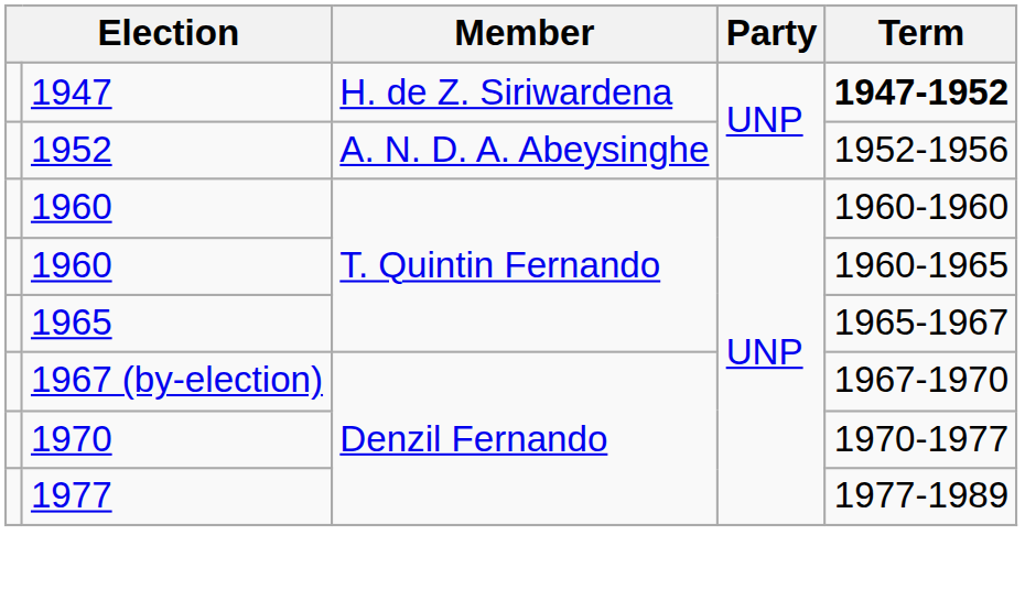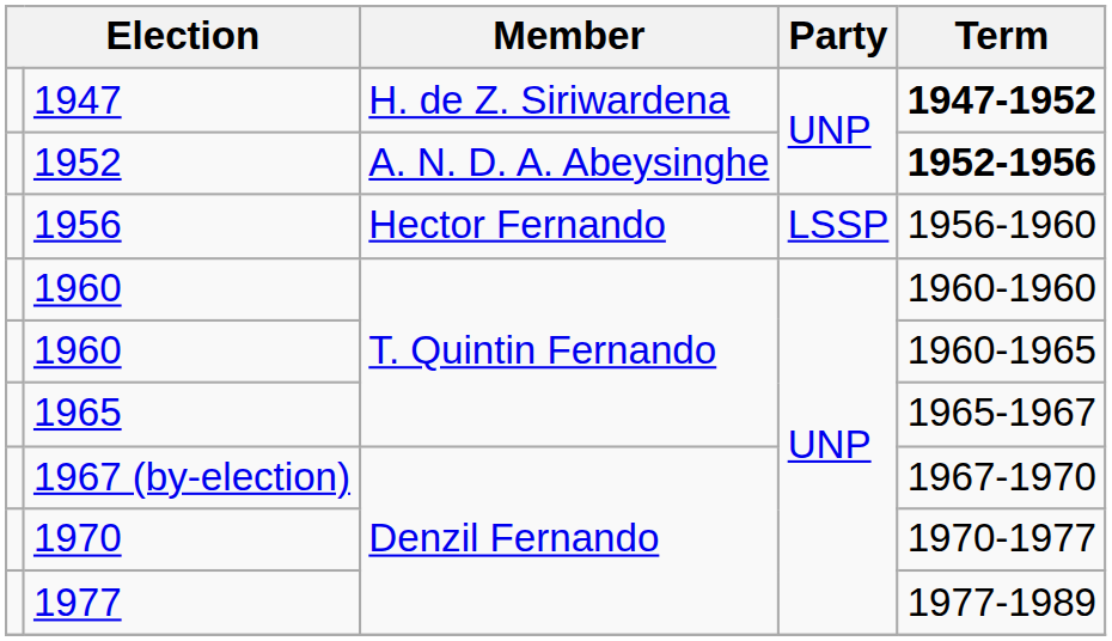1952 | Term: normal -> bold
+ row: 1956 | Hector Fernando | LSSP | 1956-1960
